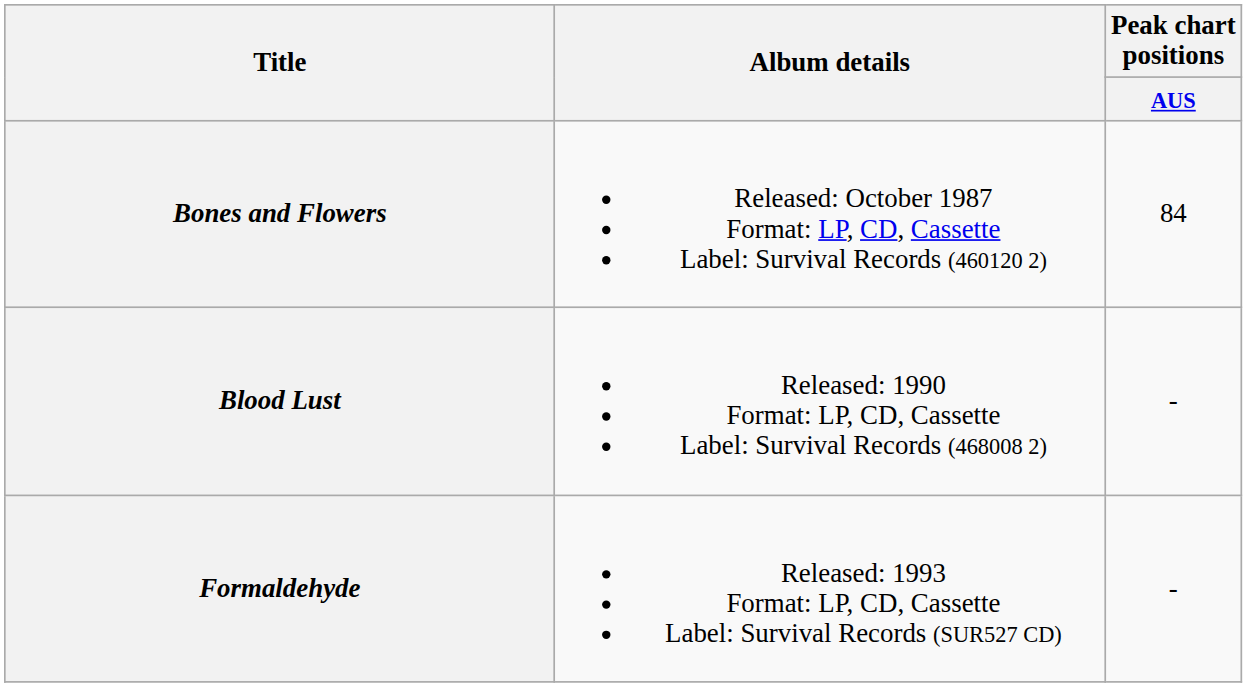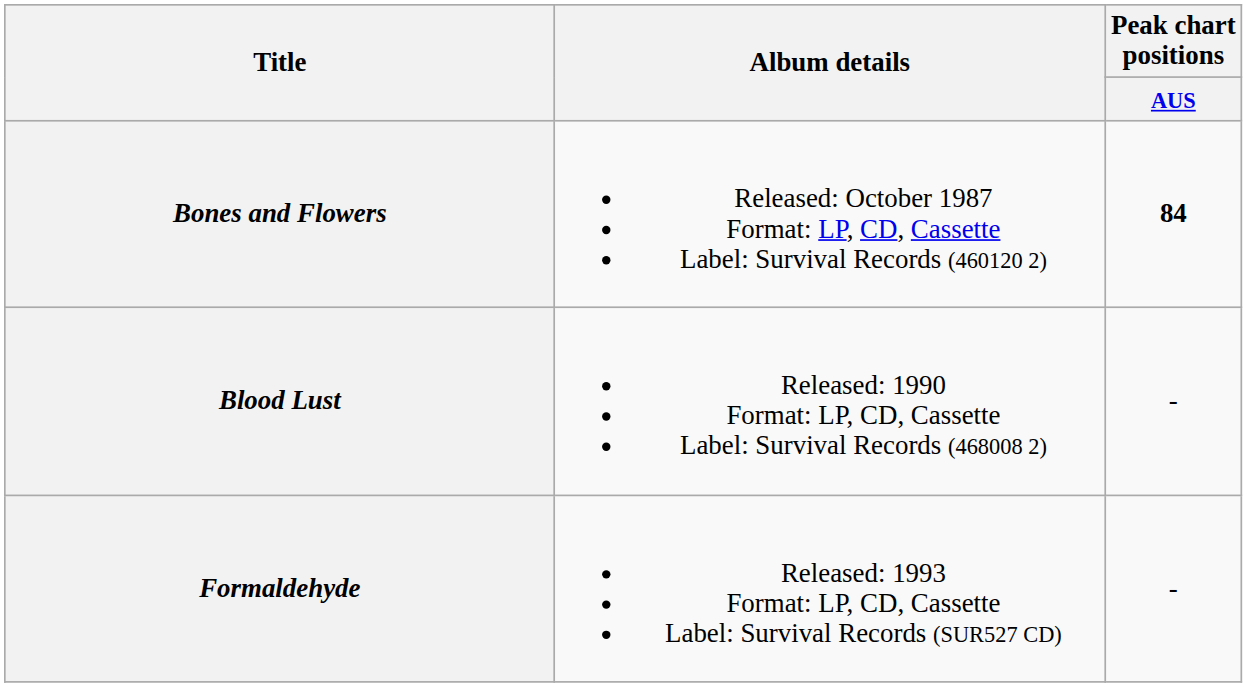Bones and Flowers | Peak chart positions / AUS: normal -> bold
